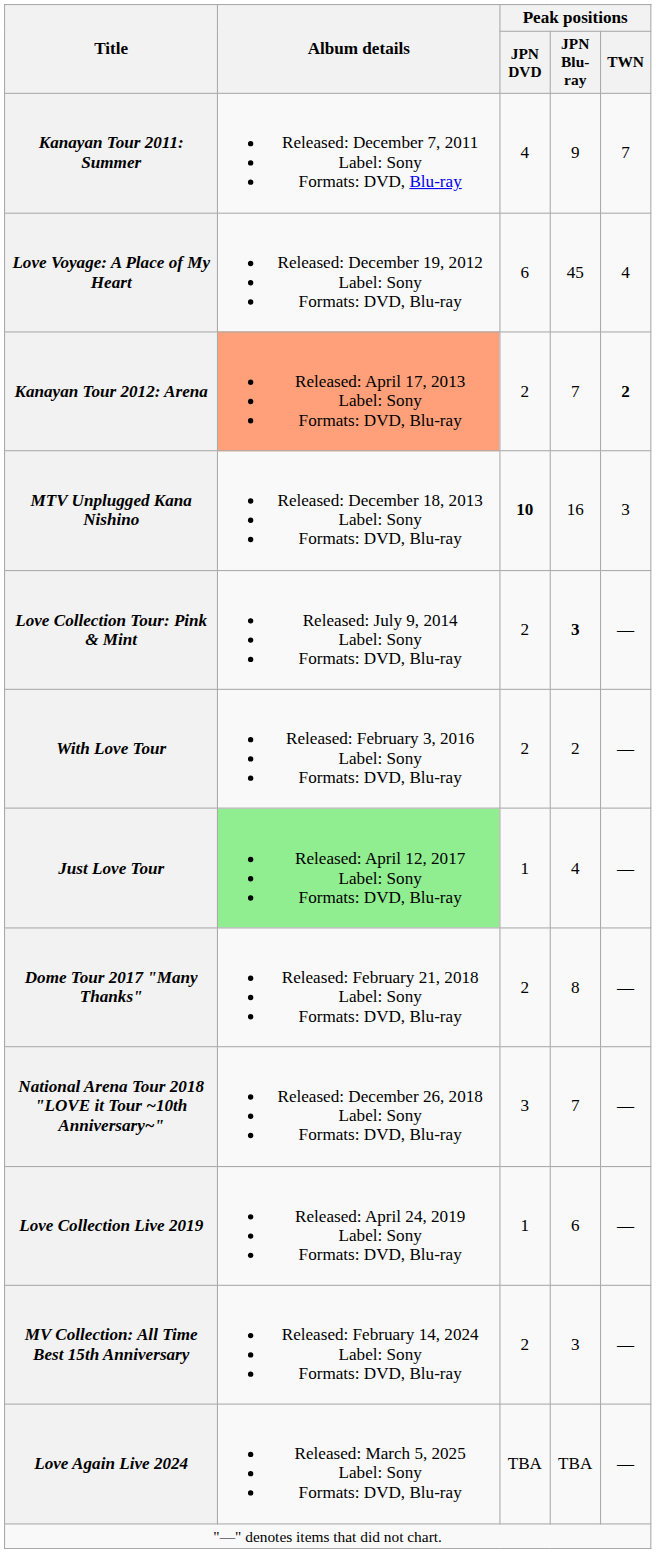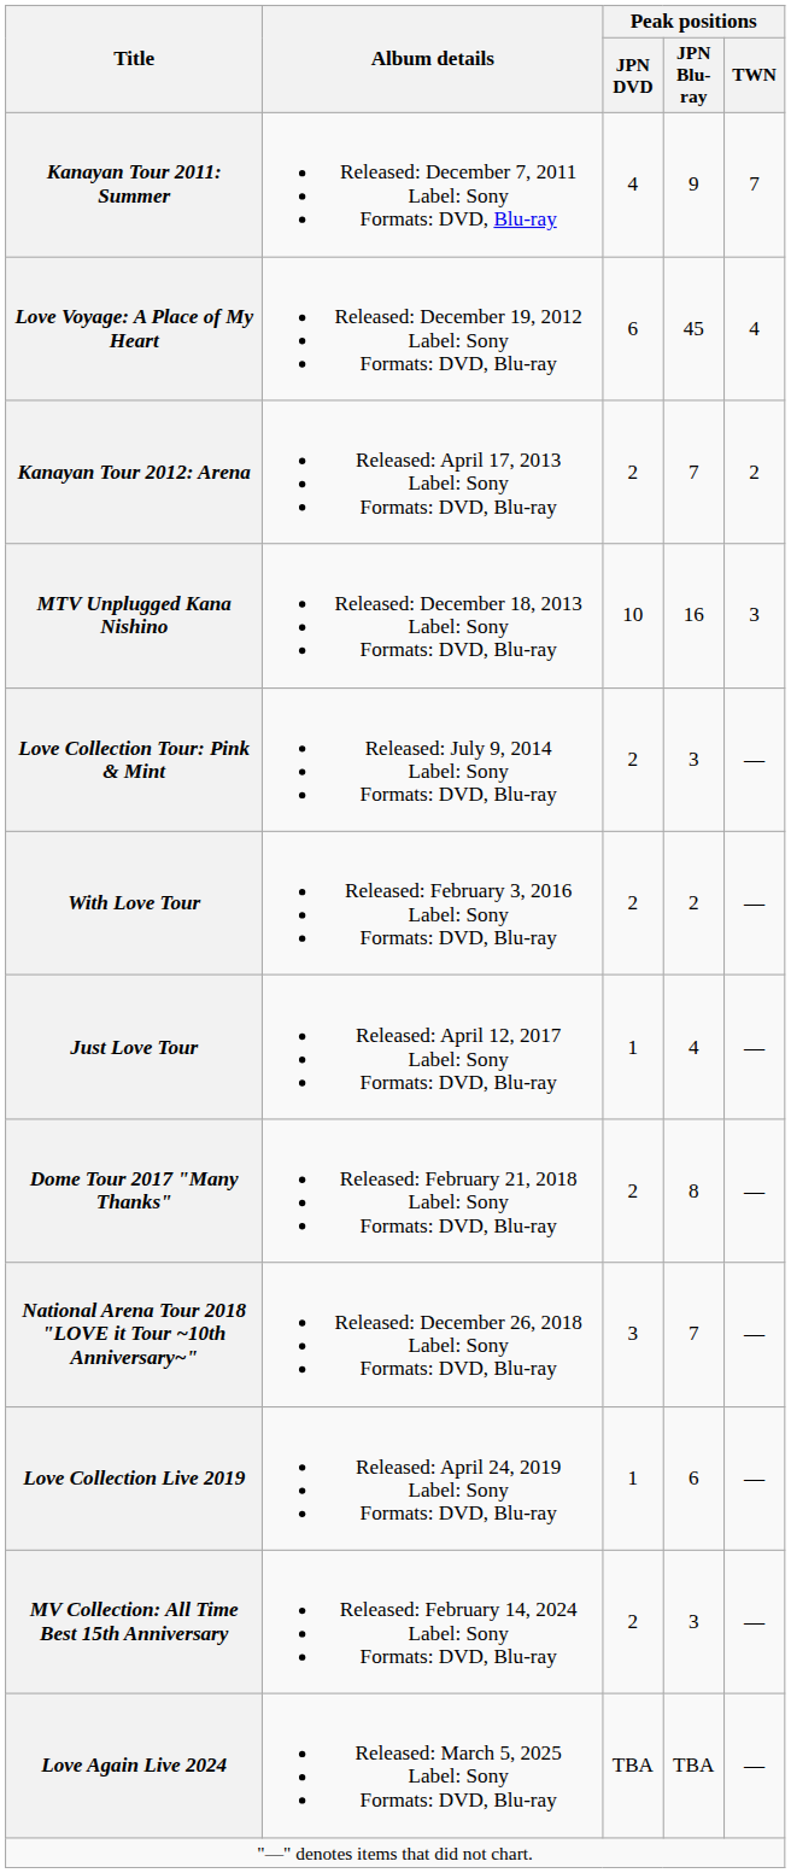Kanayan Tour 2012: Arena | Album details: lightsalmon background -> no background
Kanayan Tour 2012: Arena | Peak positions / TWN: bold -> normal
MTV Unplugged Kana Nishino | Peak positions / JPN DVD: bold -> normal
Love Collection Tour: Pink & Mint | Peak positions / JPN Blu-ray: bold -> normal
Just Love Tour | Album details: lightgreen background -> no background
